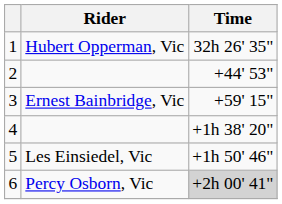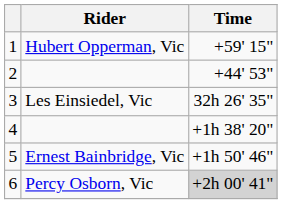1 | Time: 32h 26' 35" -> +59' 15"
3 | Rider: Ernest Bainbridge, Vic -> Les Einsiedel, Vic
3 | Time: +59' 15" -> 32h 26' 35"
5 | Rider: Les Einsiedel, Vic -> Ernest Bainbridge, Vic
